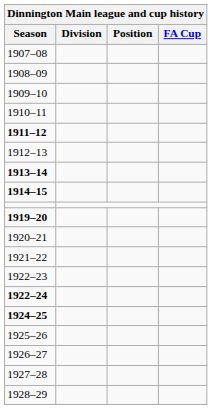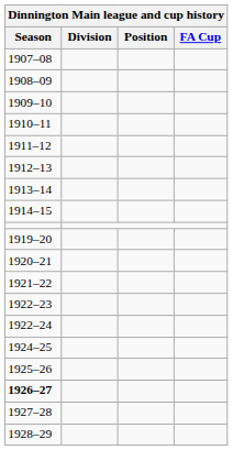1911–12 | Season: bold -> normal
1913–14 | Season: bold -> normal
1914–15 | Season: bold -> normal
1919–20 | Season: bold -> normal
1922–24 | Season: bold -> normal
1924–25 | Season: bold -> normal
1926–27 | Season: normal -> bold
